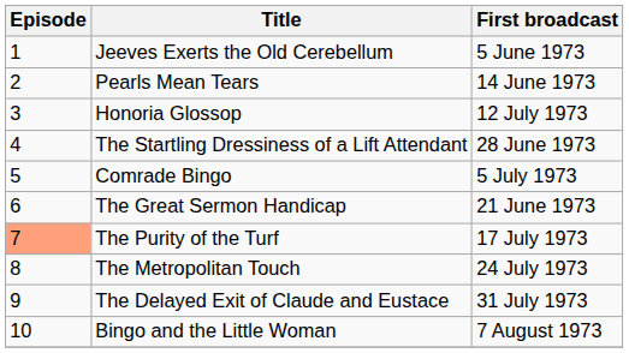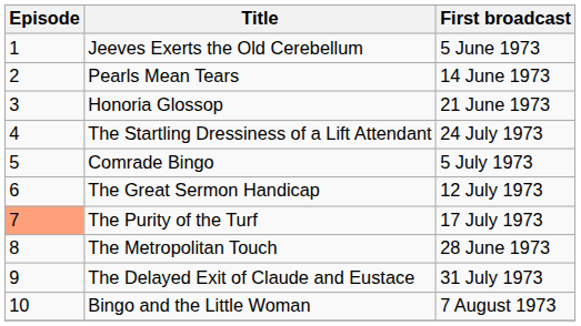Honoria Glossop | First broadcast: 12 July 1973 -> 21 June 1973
The Startling Dressiness of a Lift Attendant | First broadcast: 28 June 1973 -> 24 July 1973
The Great Sermon Handicap | First broadcast: 21 June 1973 -> 12 July 1973
The Metropolitan Touch | First broadcast: 24 July 1973 -> 28 June 1973
